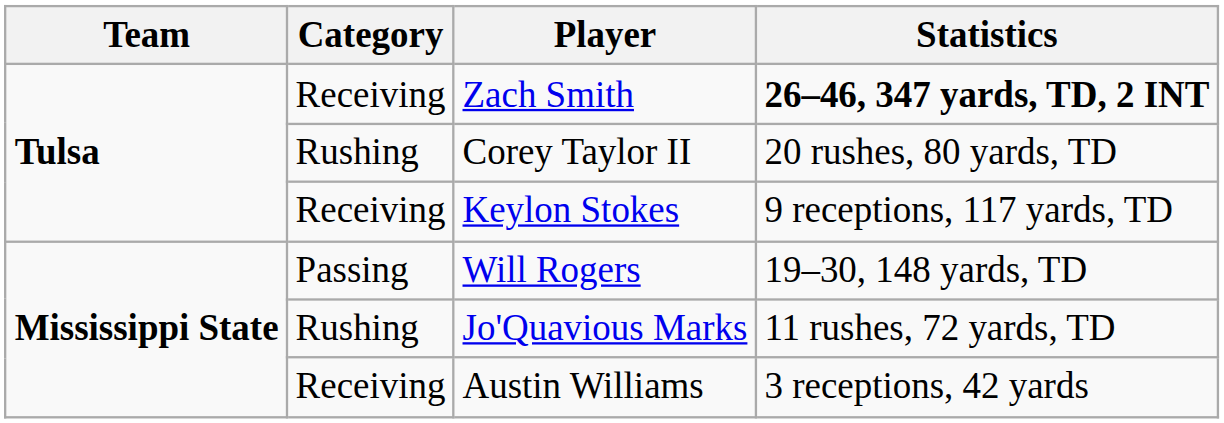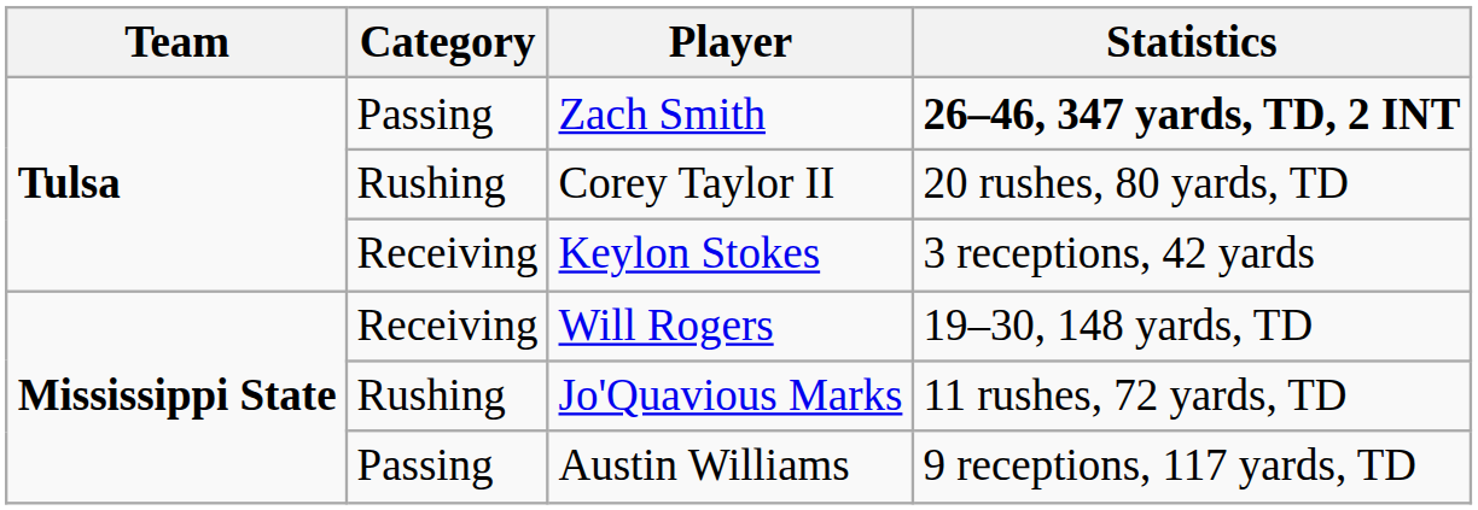Zach Smith | Category: Receiving -> Passing
Keylon Stokes | Statistics: 9 receptions, 117 yards, TD -> 3 receptions, 42 yards
Will Rogers | Category: Passing -> Receiving
Austin Williams | Category: Receiving -> Passing
Austin Williams | Statistics: 3 receptions, 42 yards -> 9 receptions, 117 yards, TD
